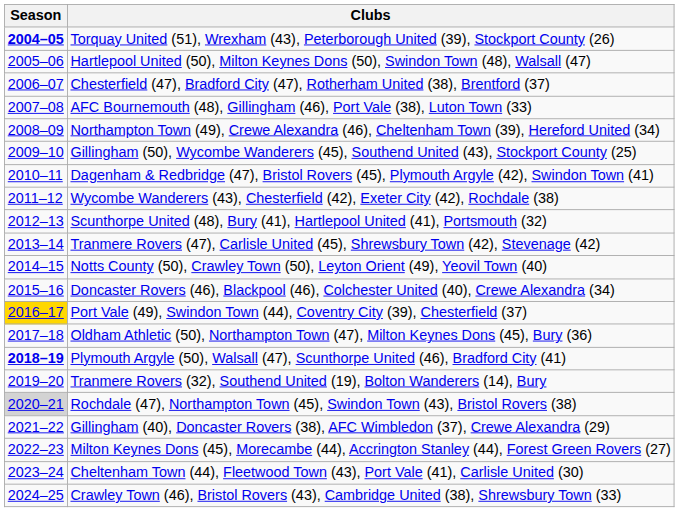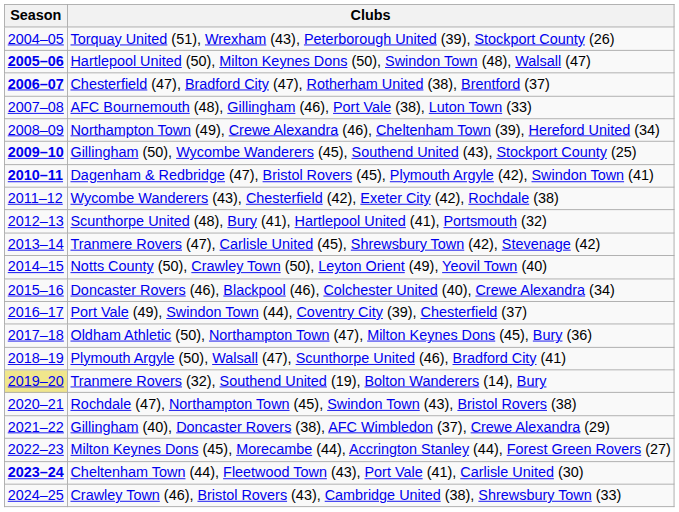row 2 | Season: bold -> normal
row 3 | Season: normal -> bold
row 4 | Season: normal -> bold
row 7 | Season: normal -> bold
row 8 | Season: normal -> bold
row 14 | Season: gold background -> no background
row 16 | Season: bold -> normal
row 17 | Season: no background -> khaki background
row 18 | Season: lightgrey background -> no background
row 21 | Season: normal -> bold
